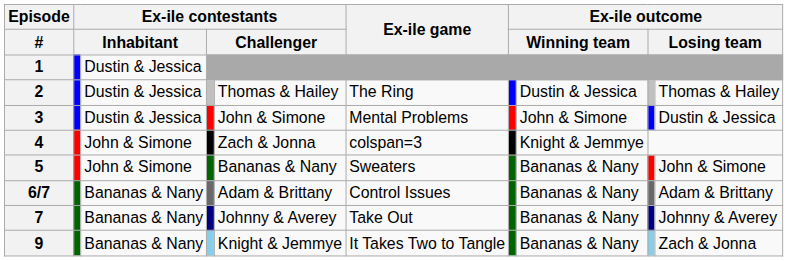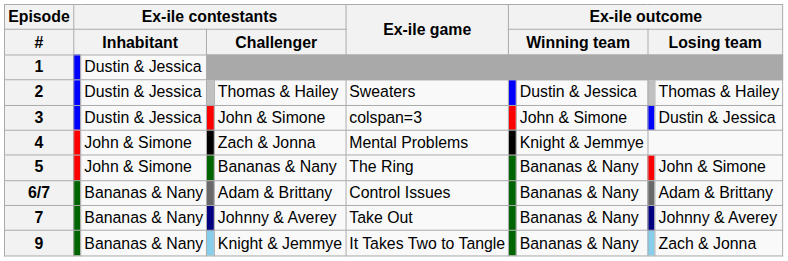2 | Ex-ile game: The Ring -> Sweaters
3 | Ex-ile game: Mental Problems -> colspan=3
4 | Ex-ile game: colspan=3 -> Mental Problems
5 | Ex-ile game: Sweaters -> The Ring
